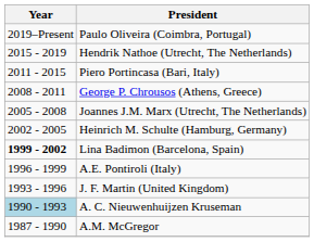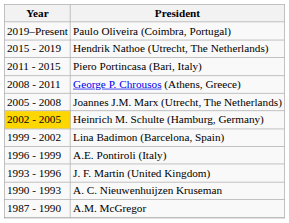Heinrich M. Schulte (Hamburg, Germany) | Year: no background -> gold background
Lina Badimon (Barcelona, Spain) | Year: bold -> normal
A. C. Nieuwenhuijzen Kruseman | Year: lightblue background -> no background
